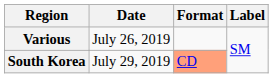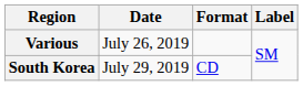South Korea / July 29, 2019 | Format: lightsalmon background -> no background
